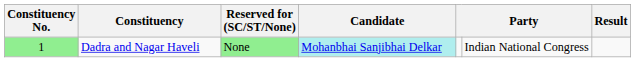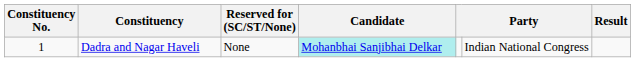Dadra and Nagar Haveli | Constituency No.: lightgreen background -> no background
Dadra and Nagar Haveli | Reserved for (SC/ST/None): lightgreen background -> no background
